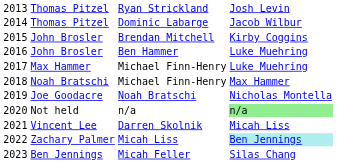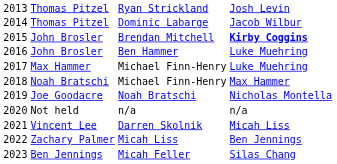John Brosler / Brendan Mitchell | column 4: normal -> bold
Not held | column 4: lightgreen background -> no background
Zachary Palmer | column 4: paleturquoise background -> no background
